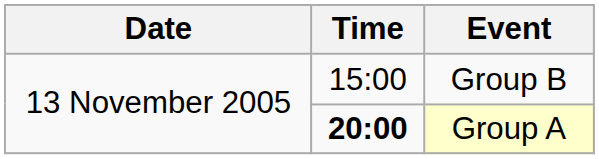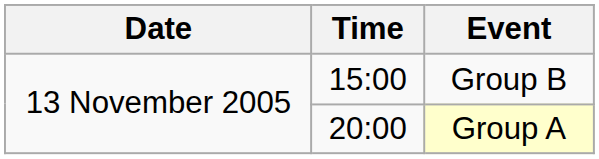Group A | Time: bold -> normal
